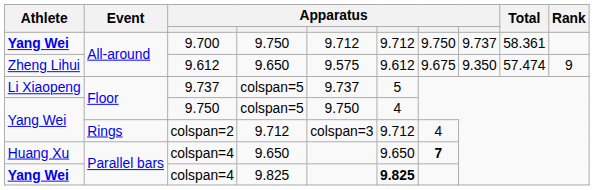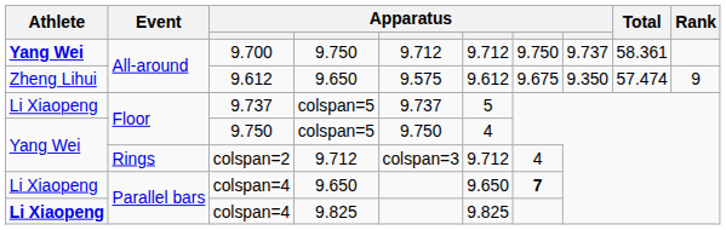colspan=4 / 9.650 | Athlete: Huang Xu -> Li Xiaopeng
colspan=4 / 9.825 | Athlete: Yang Wei -> Li Xiaopeng
colspan=4 / 9.825 | column 6: bold -> normal
